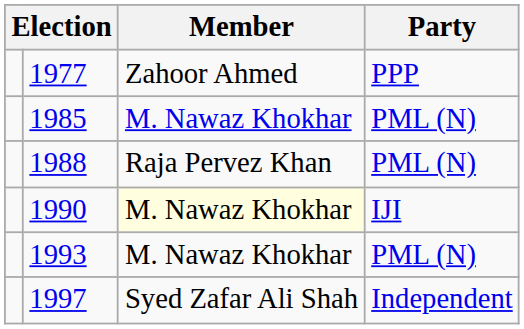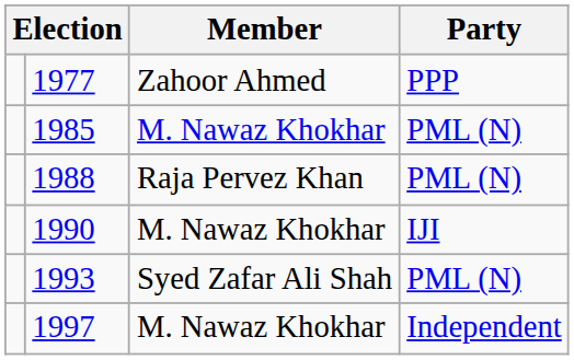1990 | Member: lightyellow background -> no background
1993 | Member: M. Nawaz Khokhar -> Syed Zafar Ali Shah
1997 | Member: Syed Zafar Ali Shah -> M. Nawaz Khokhar
